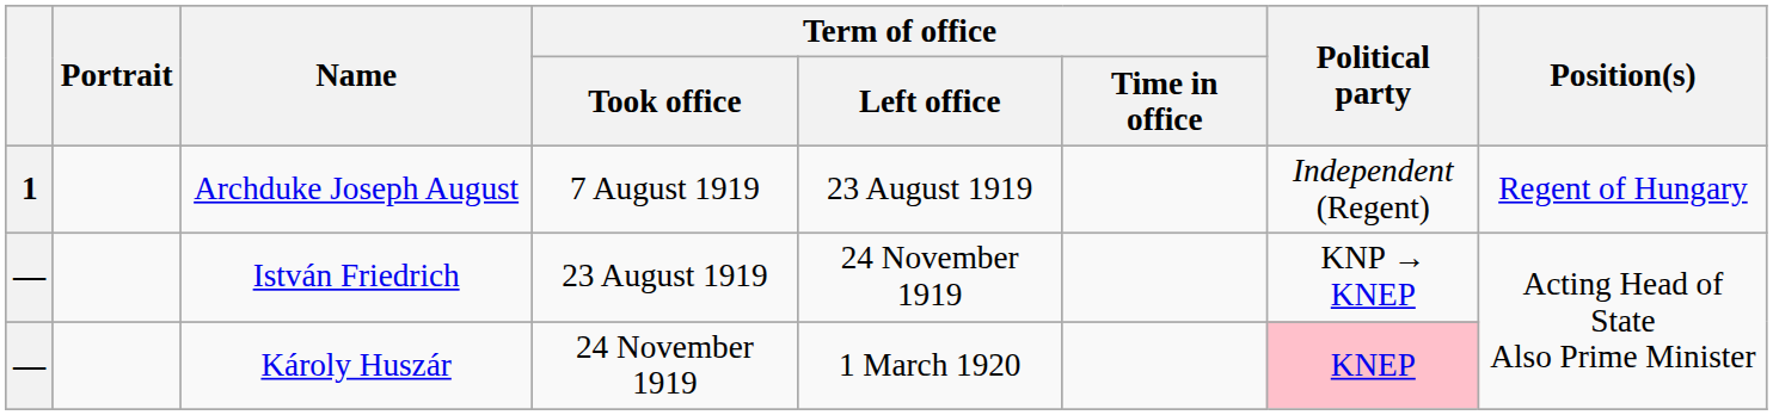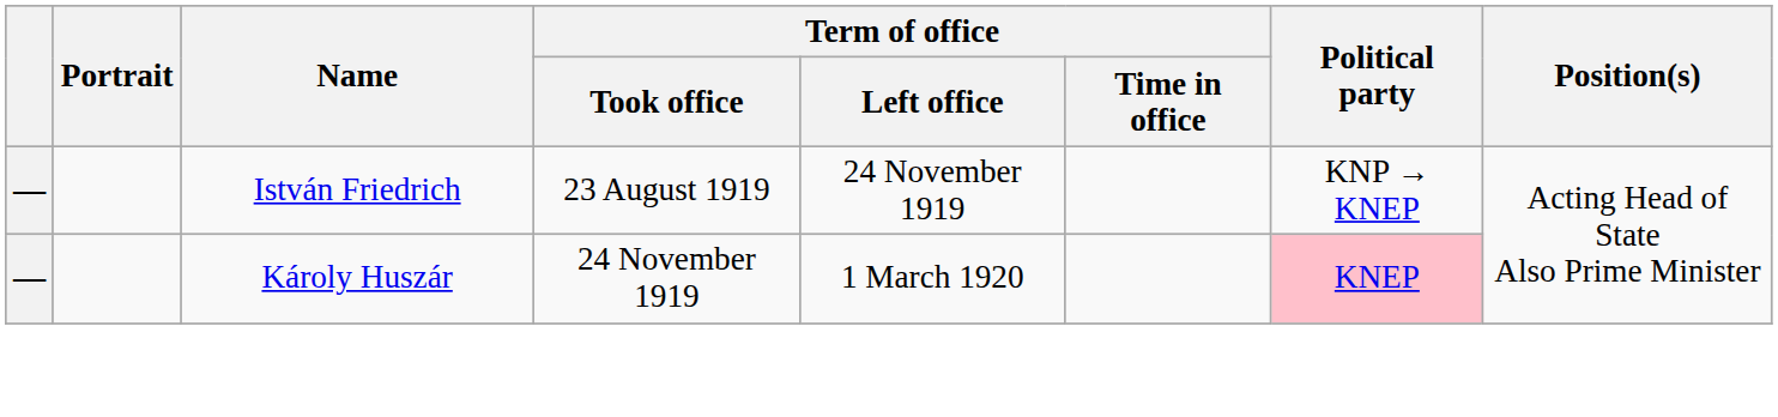- row: 1 | Archduke Joseph August | 7 August 1919 | 23 August 1919 | Independent (Regent) | Regent of Hungary
